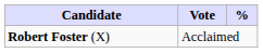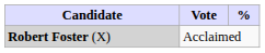Robert Foster (X) | Candidate: no background -> lightgrey background
